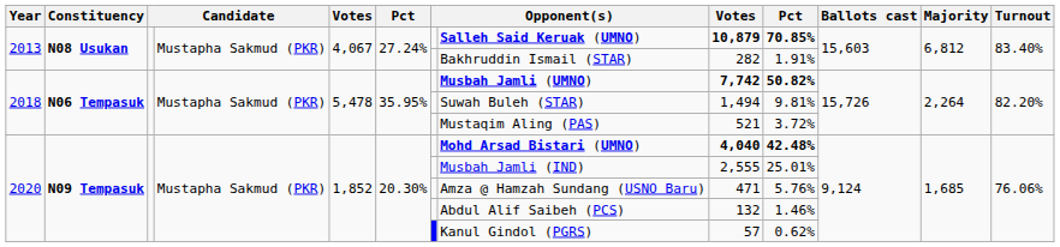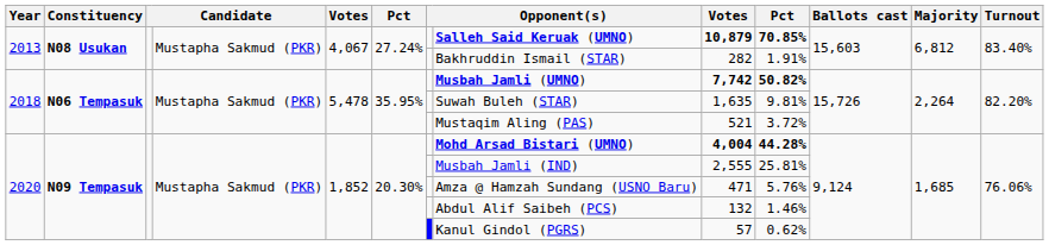row 5 | column 9: 1,494 -> 1,635
row 7 | column 9: 4,040 -> 4,004
row 7 | column 10: 42.48% -> 44.28%
row 8 | column 10: 25.01% -> 25.81%
